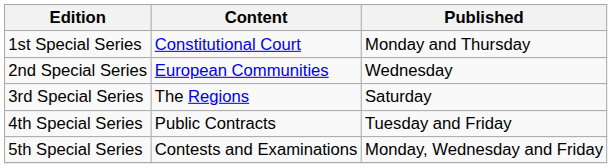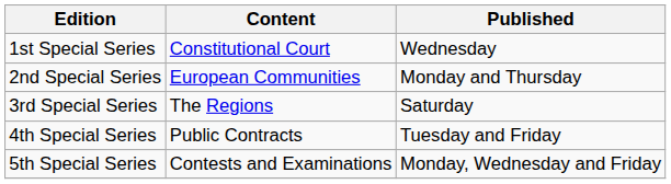1st Special Series | Published: Monday and Thursday -> Wednesday
2nd Special Series | Published: Wednesday -> Monday and Thursday
